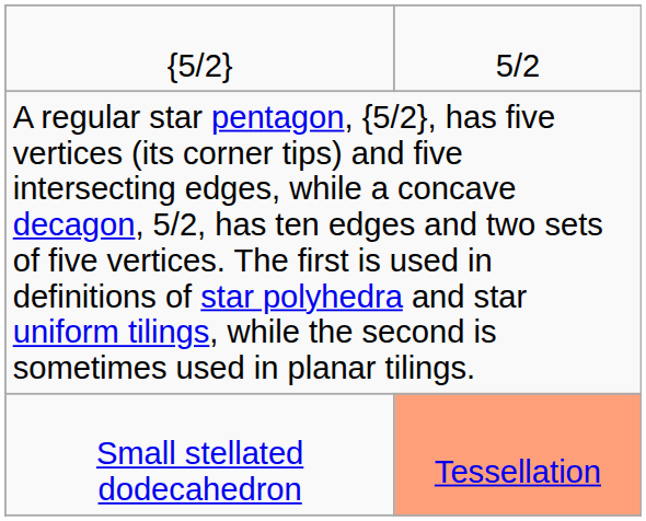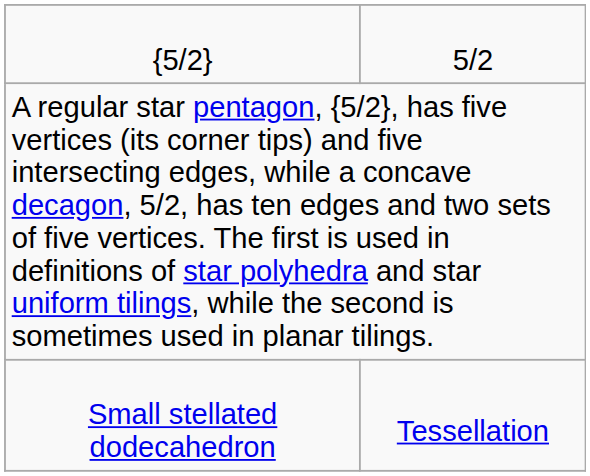Small stellated dodecahedron | column 2: lightsalmon background -> no background
